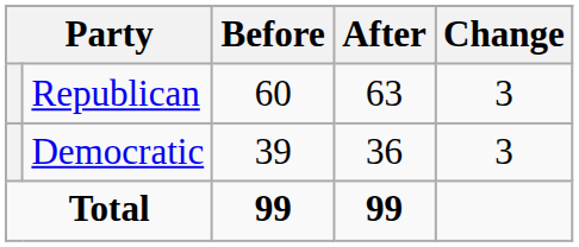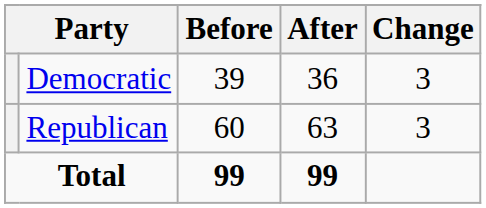rows swapped: Republican <-> Democratic
